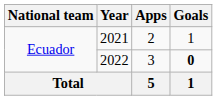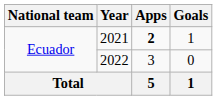2021 | Apps: normal -> bold
2022 | Goals: bold -> normal
